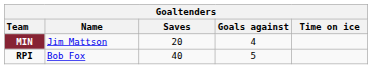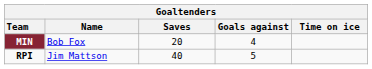MIN | Name: Jim Mattson -> Bob Fox
RPI | Name: Bob Fox -> Jim Mattson
